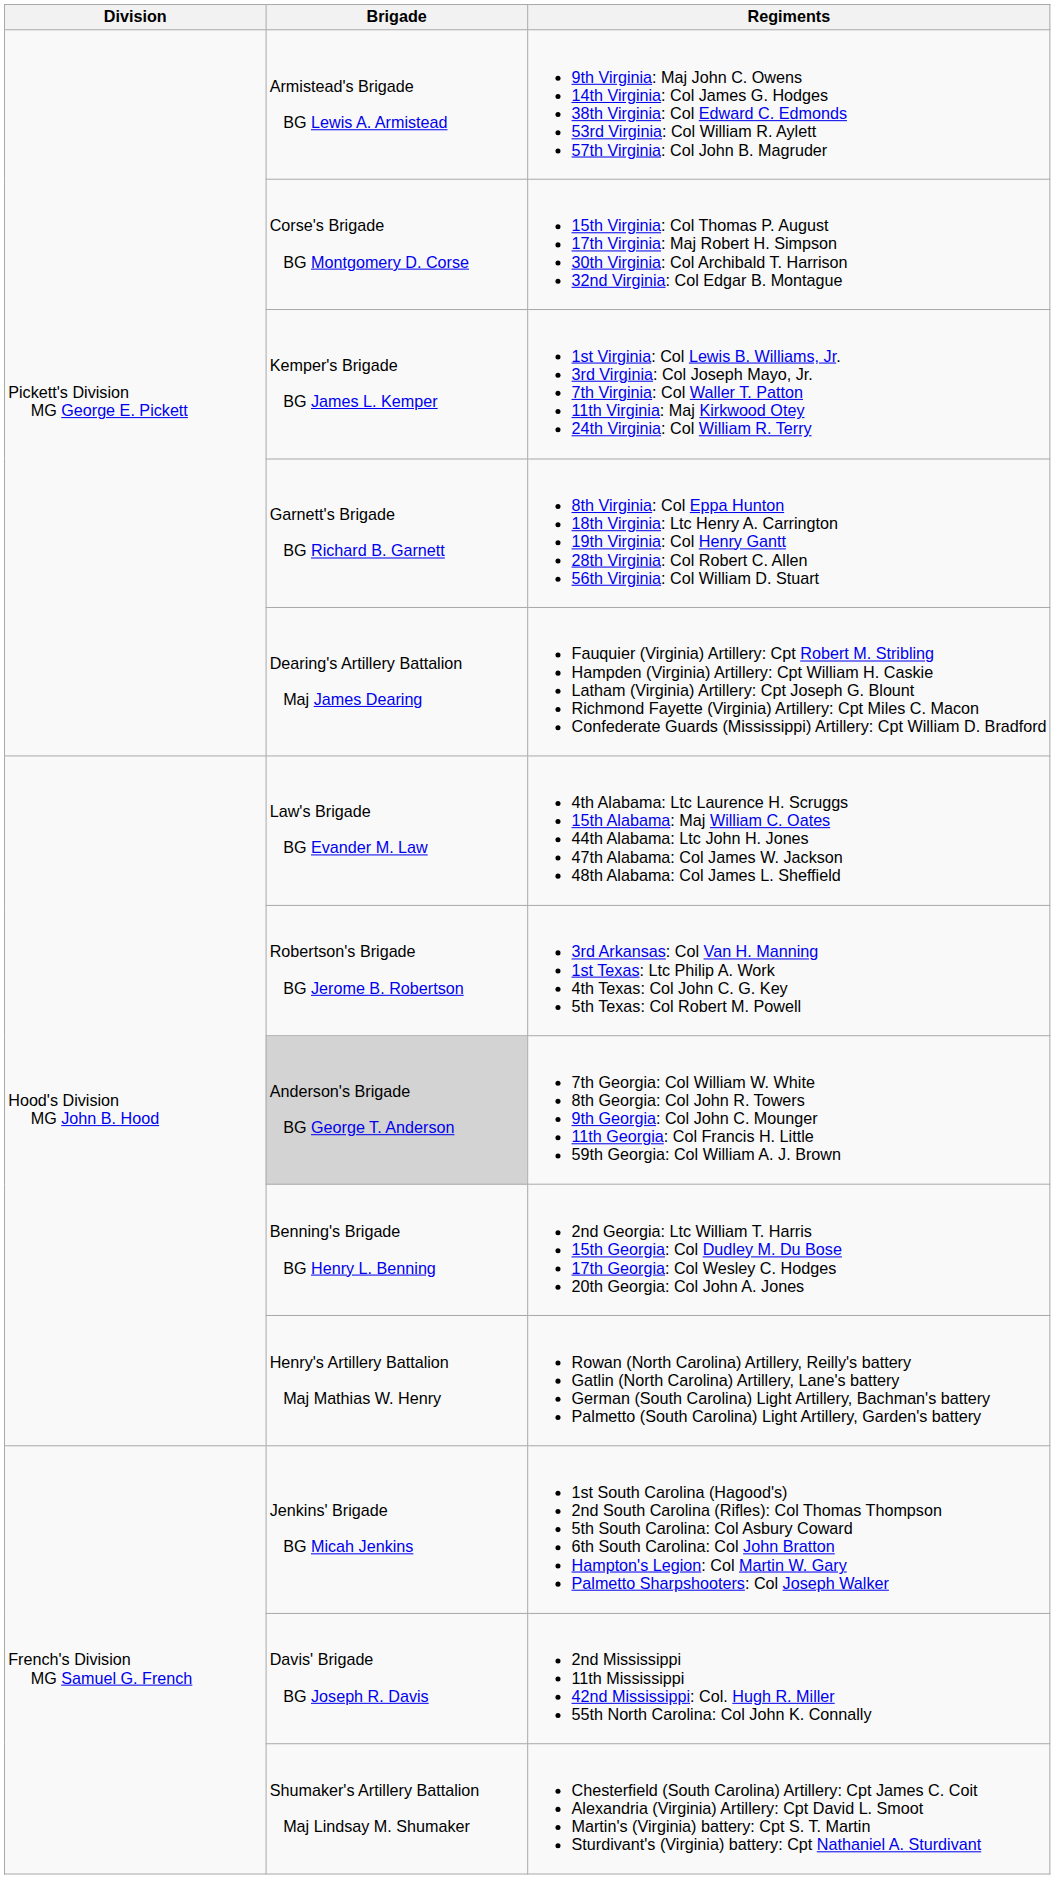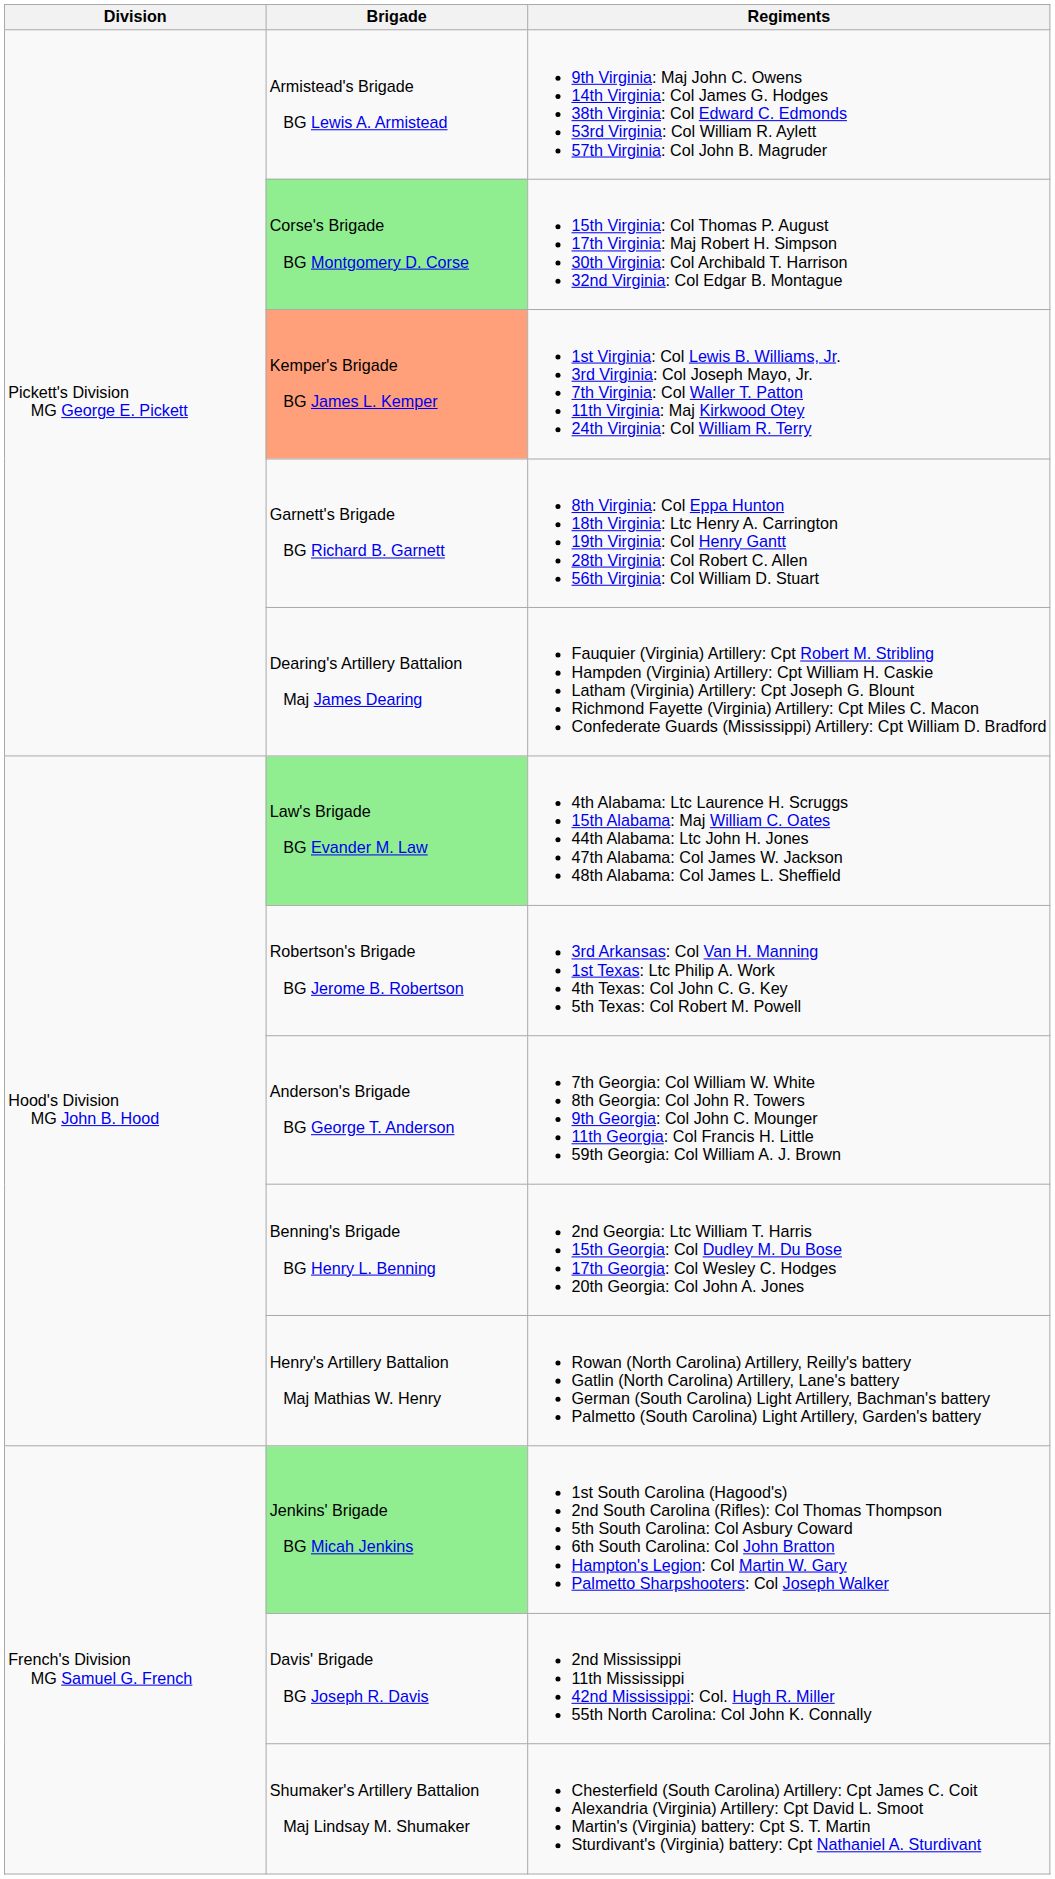Corse's Brigade BG Montgomery D. Corse | Brigade: no background -> lightgreen background
Kemper's Brigade BG James L. Kemper | Brigade: no background -> lightsalmon background
Law's Brigade BG Evander M. Law | Brigade: no background -> lightgreen background
Anderson's Brigade BG George T. Anderson | Brigade: lightgrey background -> no background
Jenkins' Brigade BG Micah Jenkins | Brigade: no background -> lightgreen background
